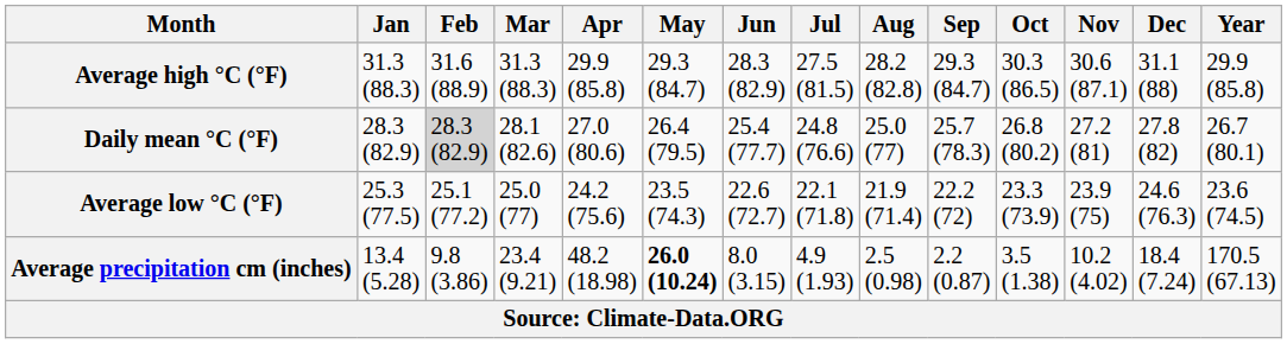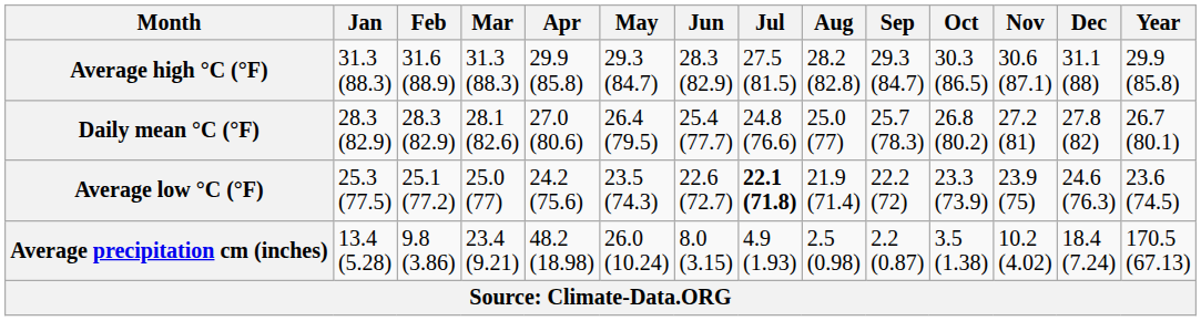row 3 | Feb: lightgrey background -> no background
row 4 | Jul: normal -> bold
row 5 | May: bold -> normal
